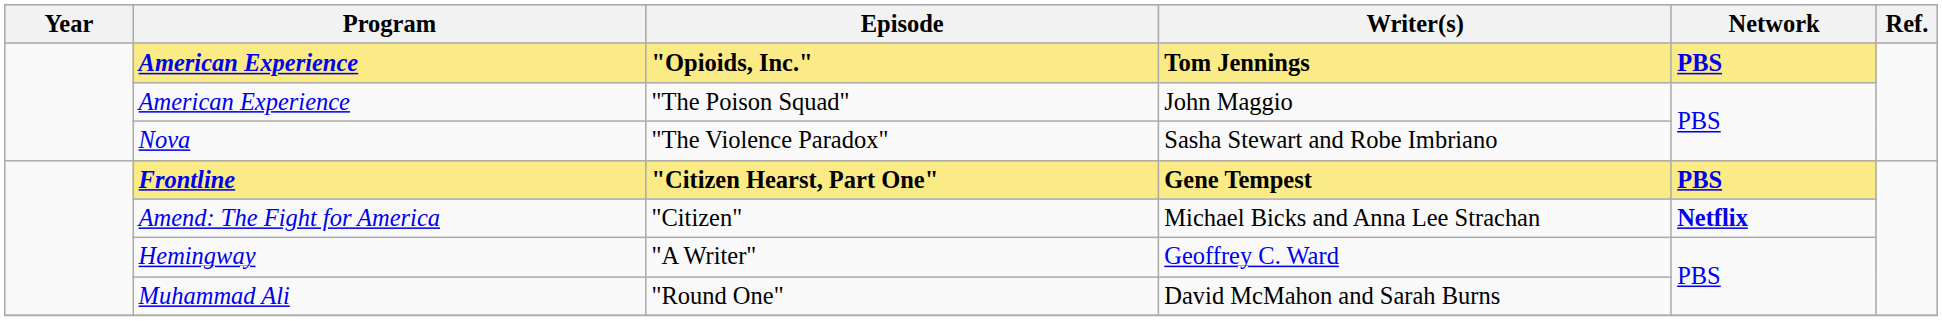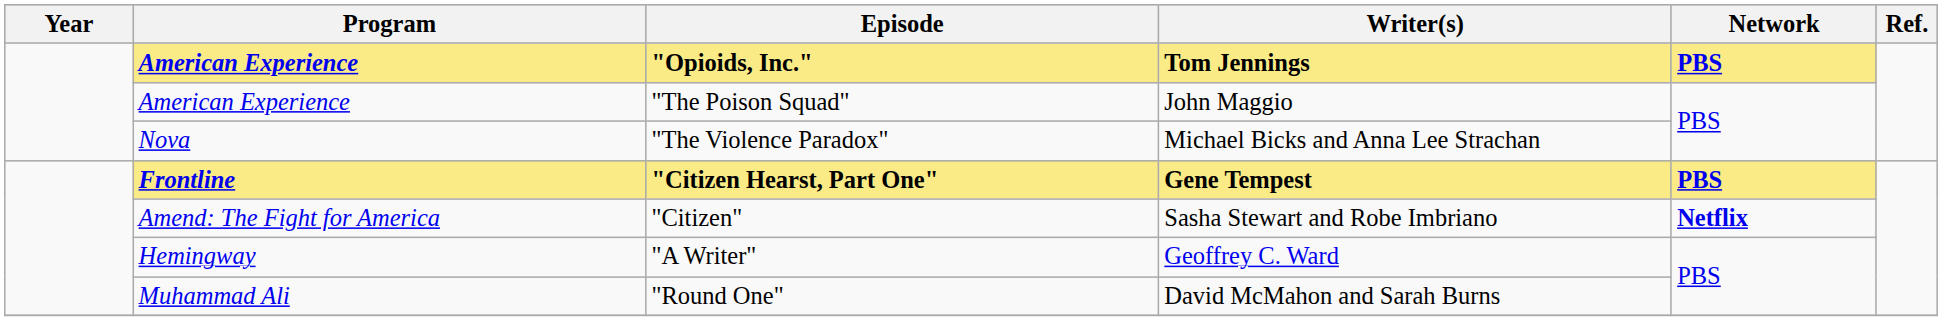"The Violence Paradox" | Writer(s): Sasha Stewart and Robe Imbriano -> Michael Bicks and Anna Lee Strachan
"Citizen" | Writer(s): Michael Bicks and Anna Lee Strachan -> Sasha Stewart and Robe Imbriano
